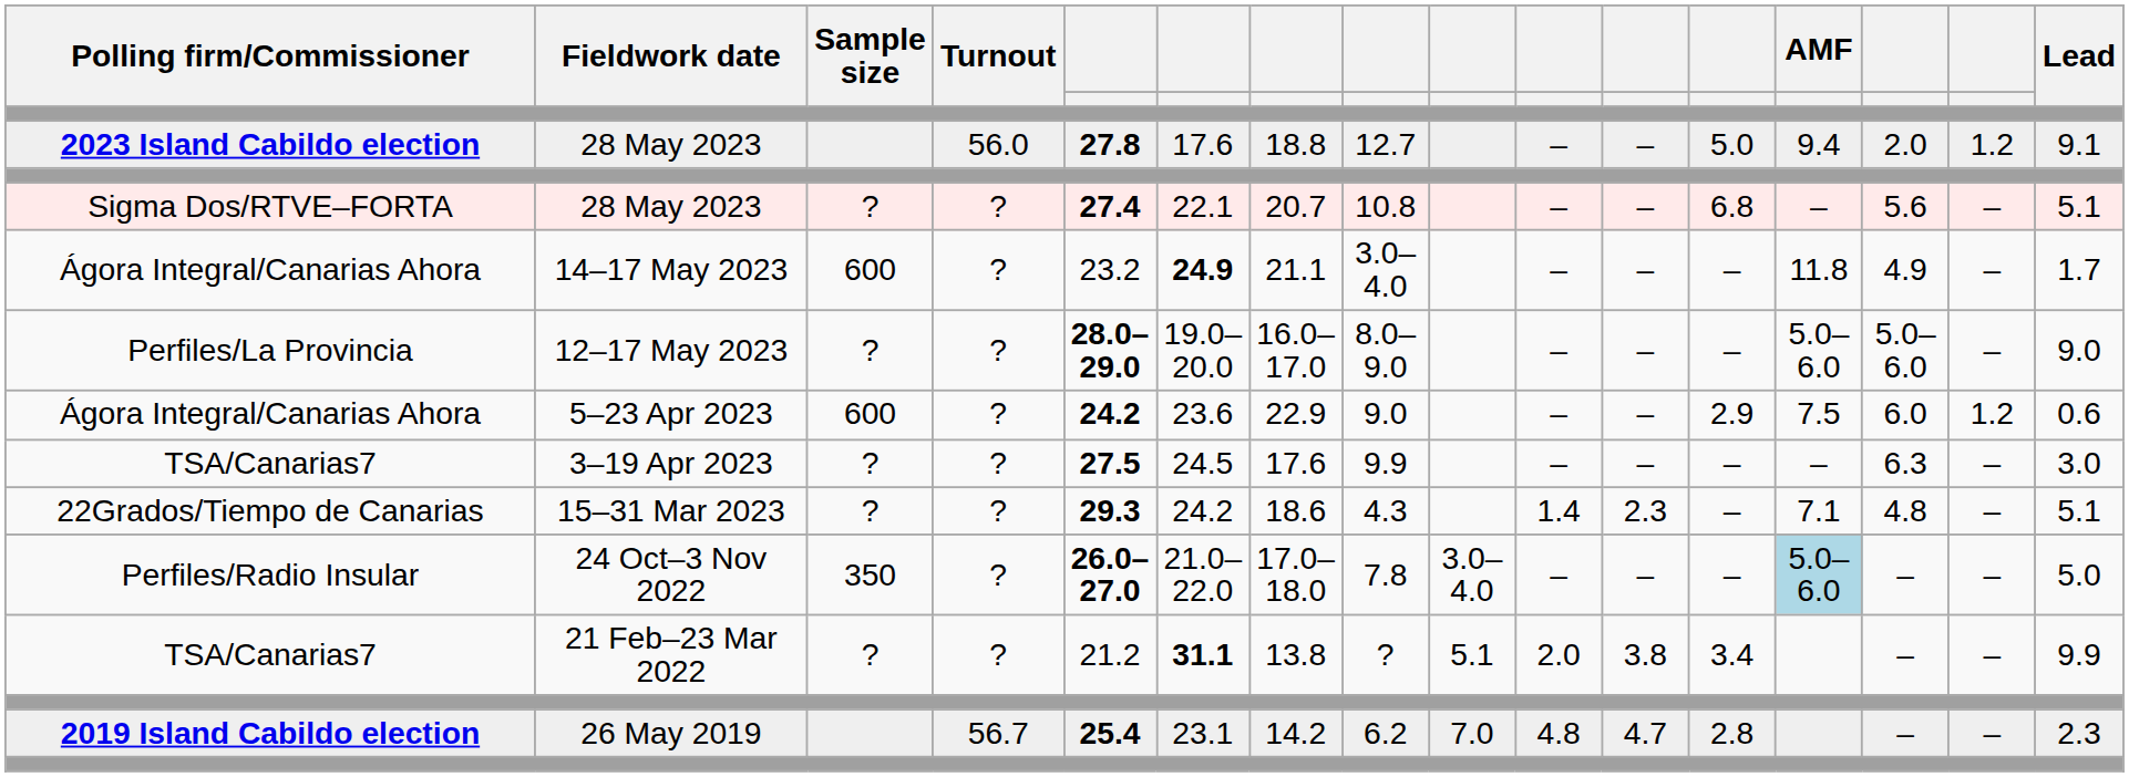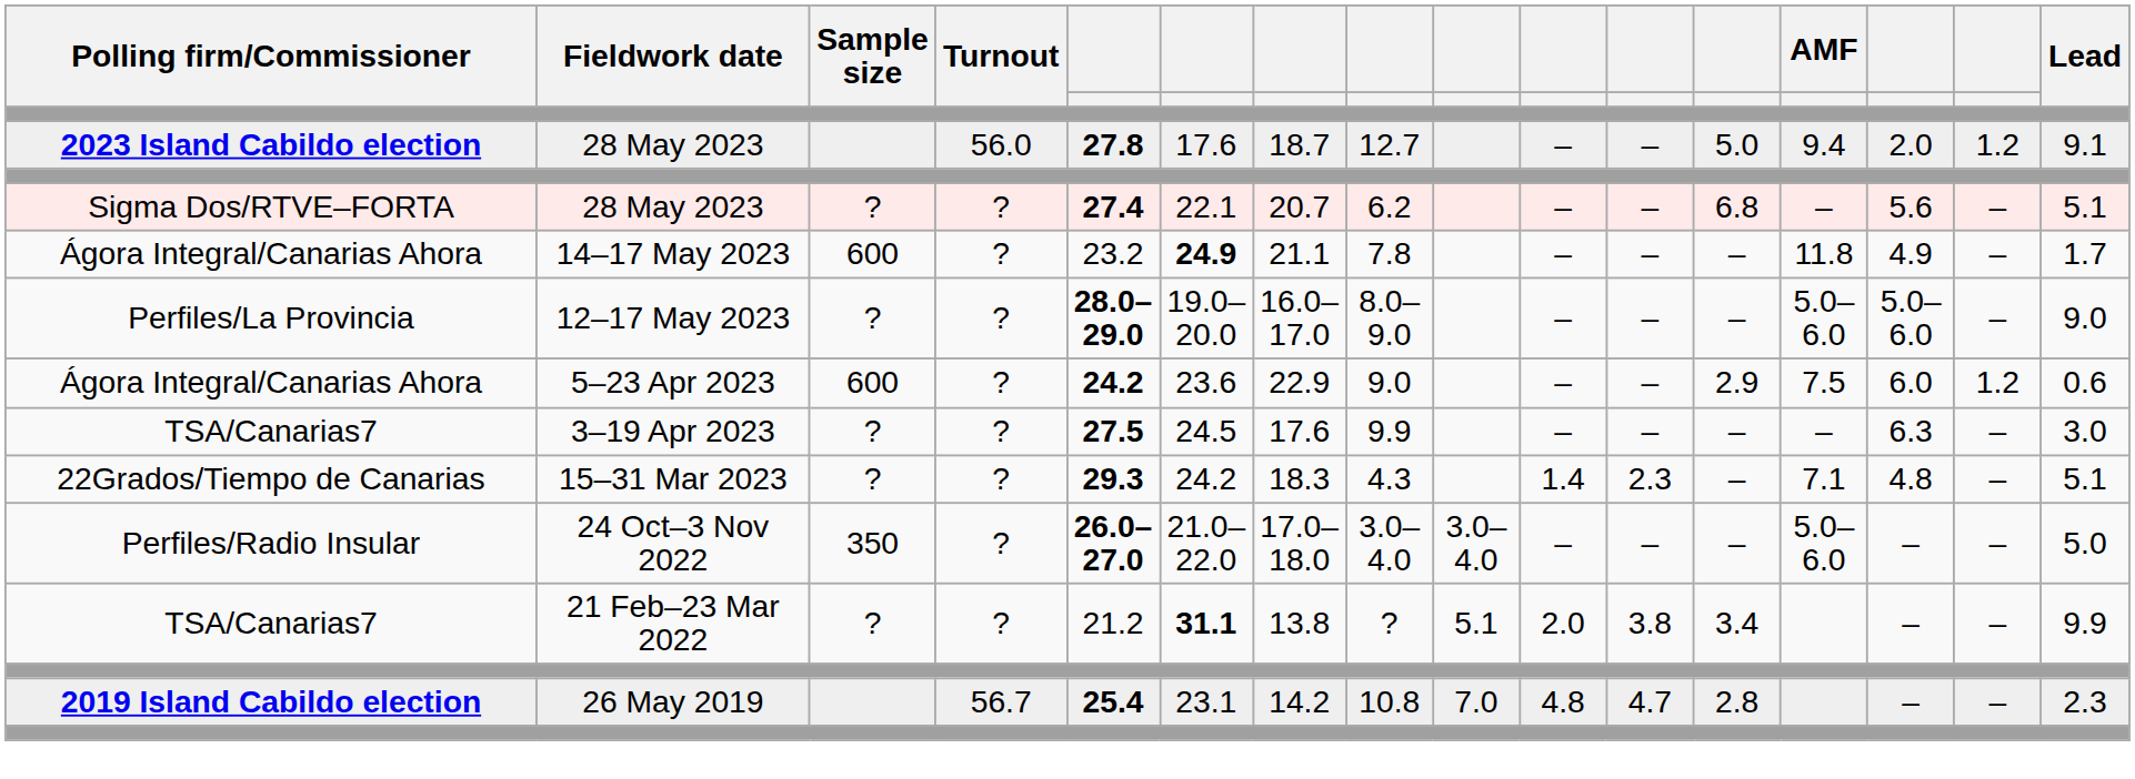2023 Island Cabildo election / 28 May 2023 | column 7: 18.8 -> 18.7
Sigma Dos/RTVE–FORTA / 28 May 2023 | column 8: 10.8 -> 6.2
14–17 May 2023 | column 8: 3.0– 4.0 -> 7.8
15–31 Mar 2023 | column 7: 18.6 -> 18.3
24 Oct–3 Nov 2022 | column 8: 7.8 -> 3.0– 4.0
24 Oct–3 Nov 2022 | AMF: lightblue background -> no background
26 May 2019 | column 8: 6.2 -> 10.8
